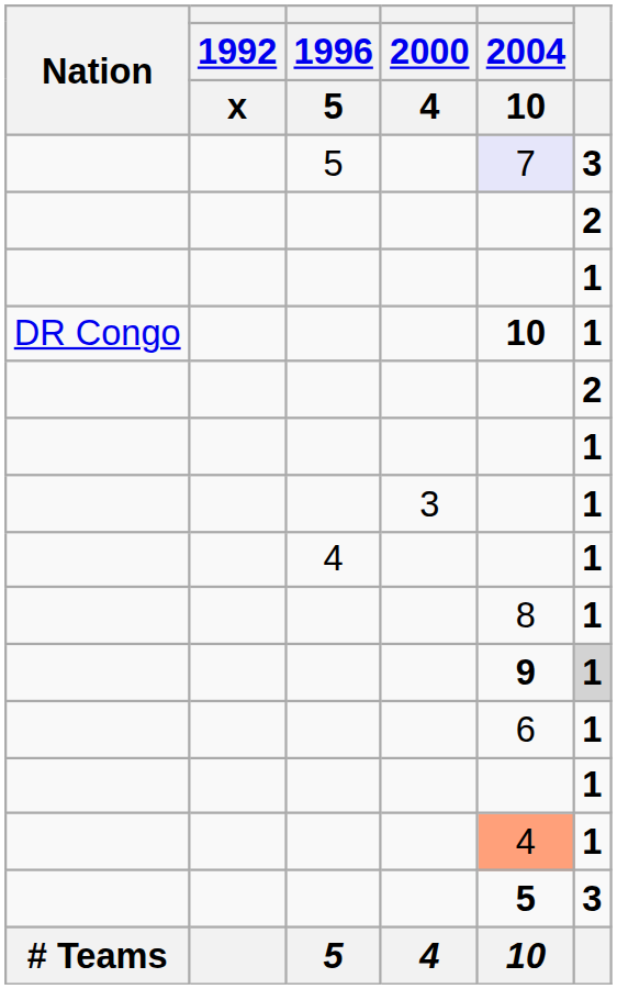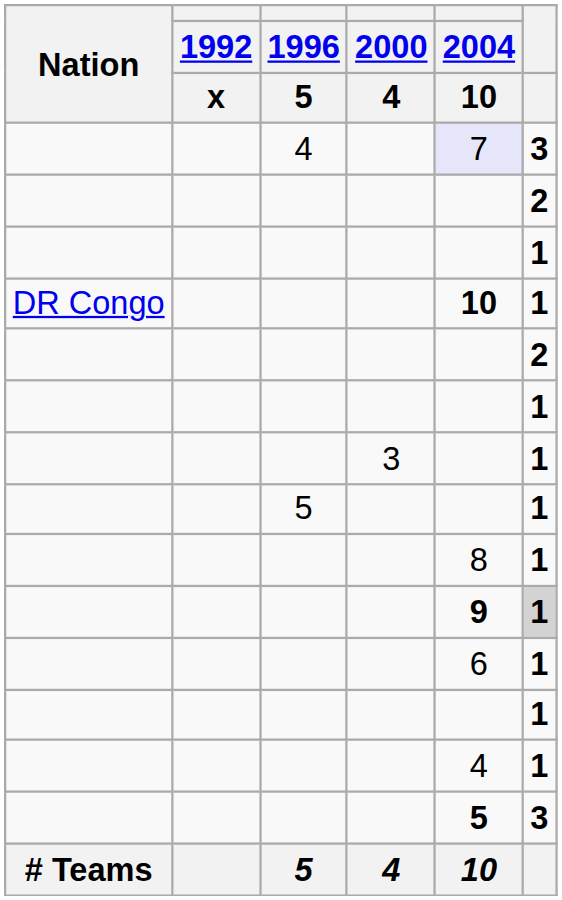row 4 | 1996 / 5: 5 -> 4
row 11 | 1996 / 5: 4 -> 5
row 16 | 2004 / 10: lightsalmon background -> no background
